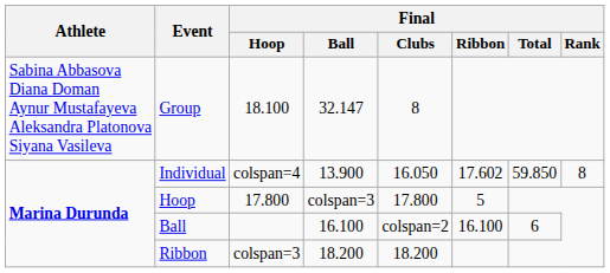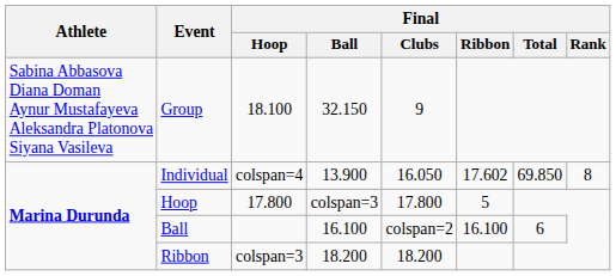Group | Final / Ball: 32.147 -> 32.150
Group | Final / Clubs: 8 -> 9
Individual | Final / Total: 59.850 -> 69.850
